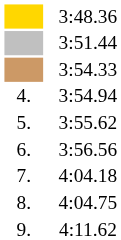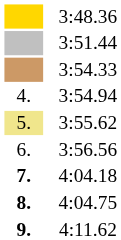3:55.62 | column 1: no background -> khaki background
4:04.18 | column 1: normal -> bold
4:04.75 | column 1: normal -> bold
4:11.62 | column 1: normal -> bold
